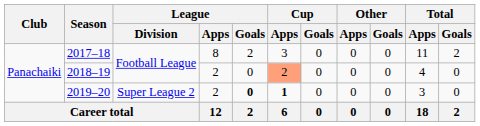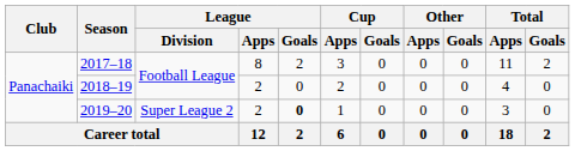2018–19 | Cup / Apps: lightsalmon background -> no background
2019–20 | Cup / Apps: bold -> normal
